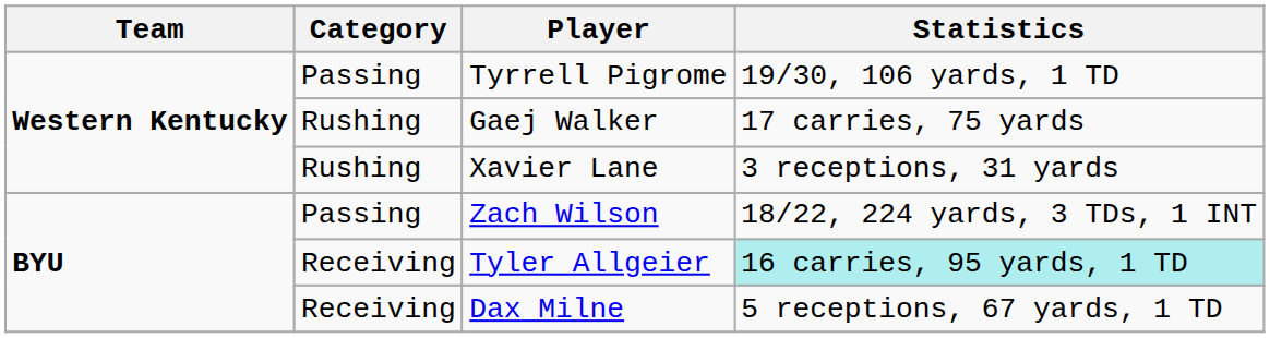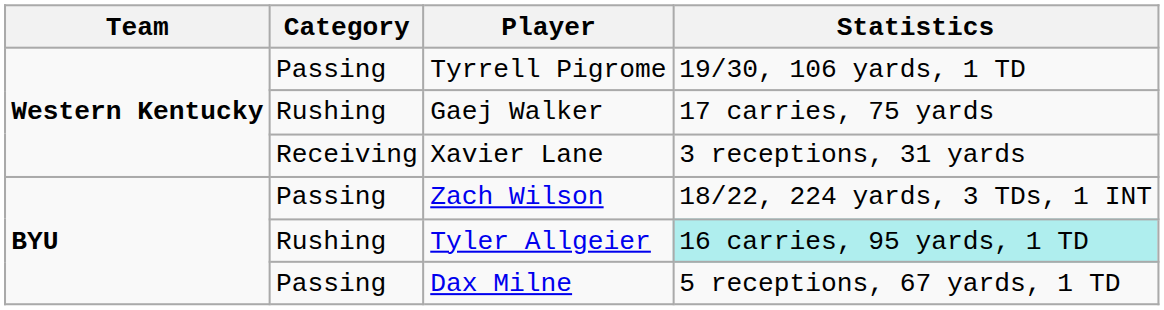Xavier Lane | Category: Rushing -> Receiving
Tyler Allgeier | Category: Receiving -> Rushing
Dax Milne | Category: Receiving -> Passing
